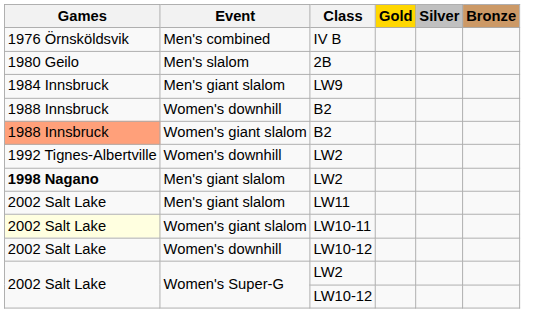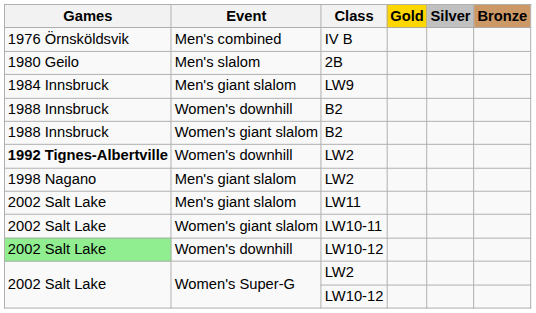Women's giant slalom / B2 | Games: lightsalmon background -> no background
Women's downhill / LW2 | Games: normal -> bold
Men's giant slalom / LW2 | Games: bold -> normal
LW10-11 | Games: lightyellow background -> no background
Women's downhill / LW10-12 | Games: no background -> lightgreen background
